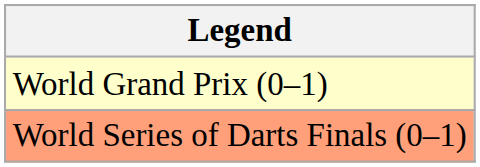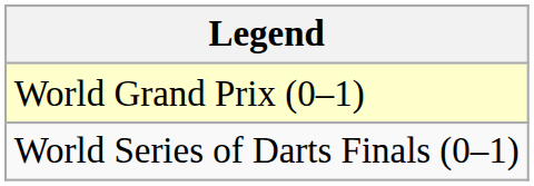row 3 | column 1: lightsalmon background -> no background
